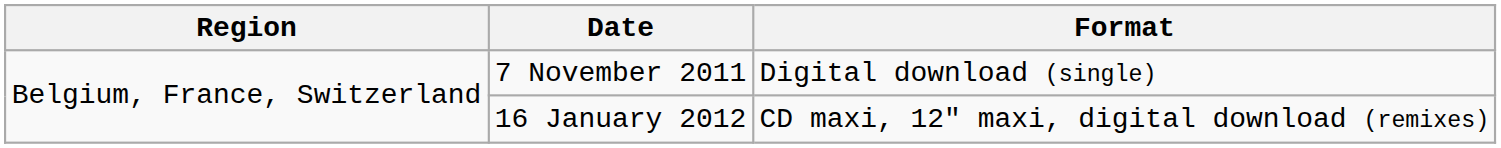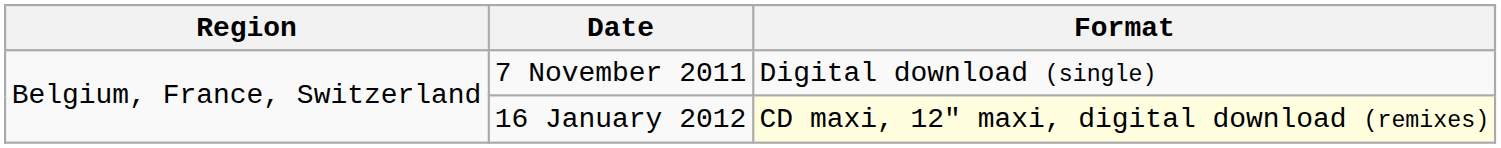16 January 2012 | Format: no background -> lightyellow background
